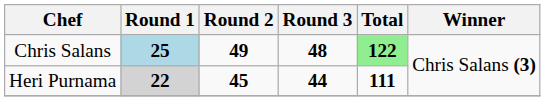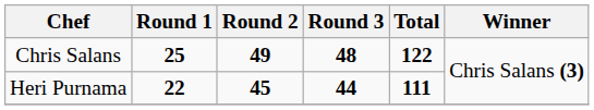Chris Salans | Round 1: lightblue background -> no background
Chris Salans | Total: lightgreen background -> no background
Heri Purnama | Round 1: lightgrey background -> no background
